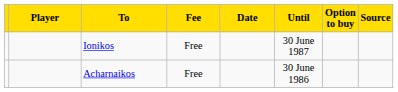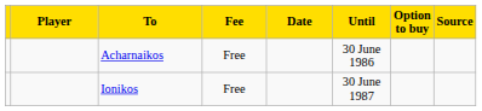rows swapped: Ionikos <-> Acharnaikos
